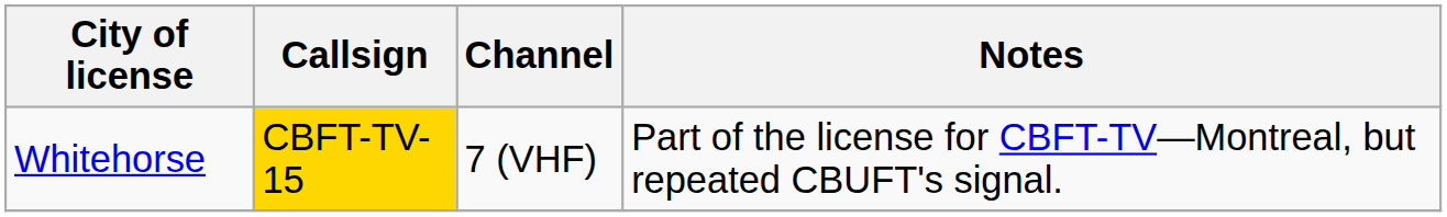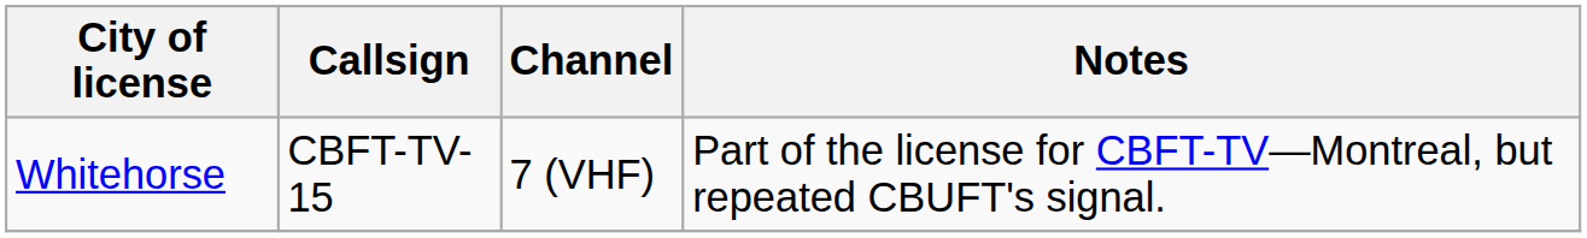Whitehorse | Callsign: gold background -> no background
